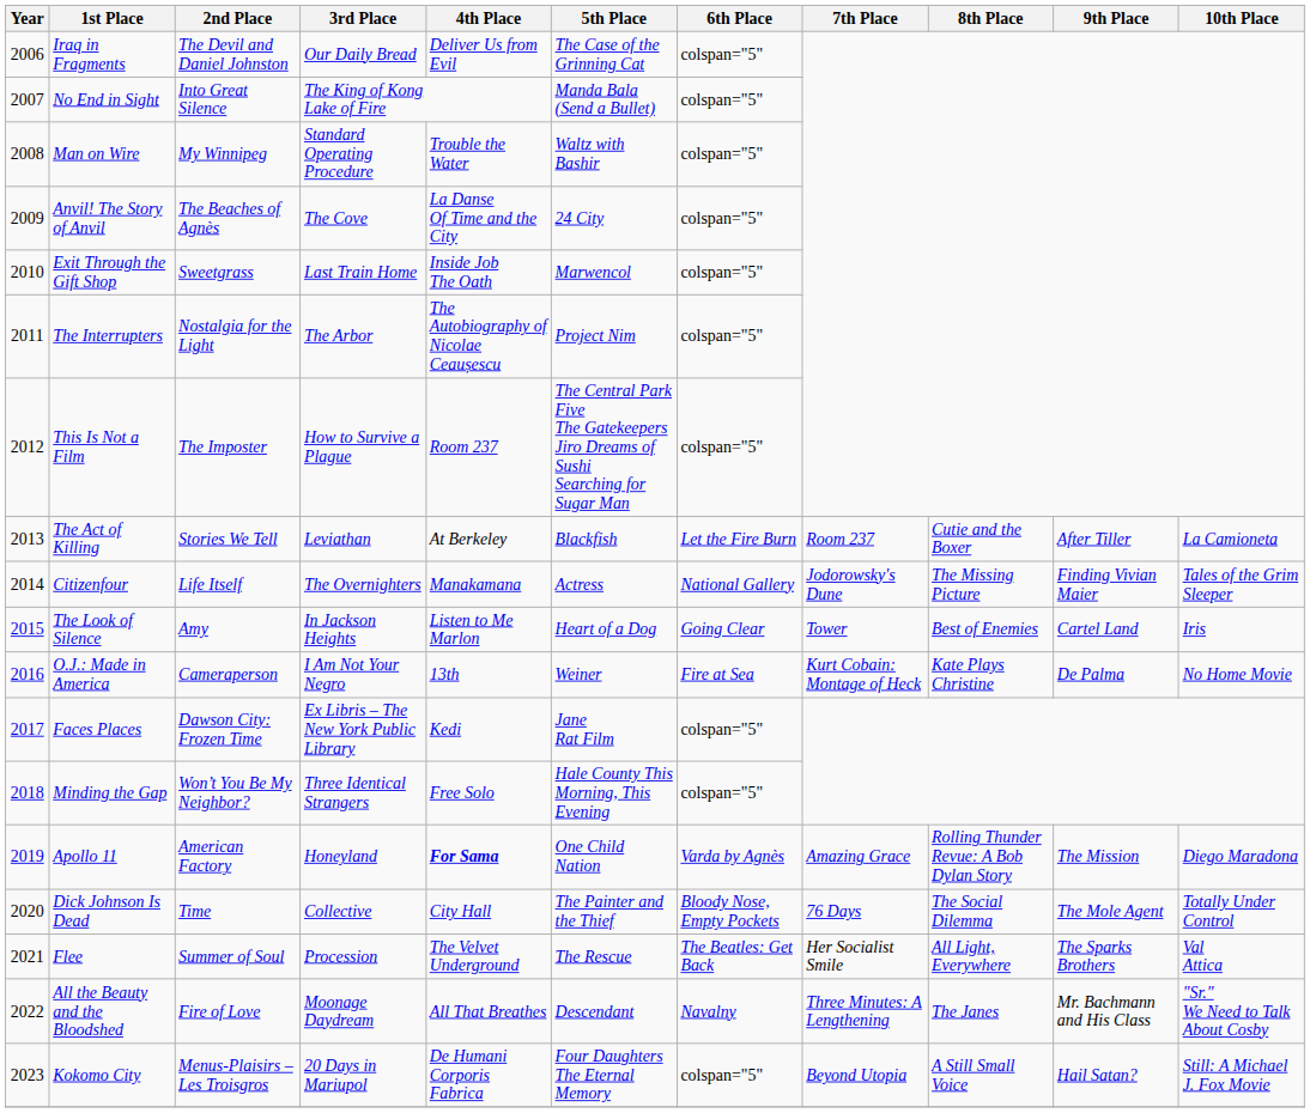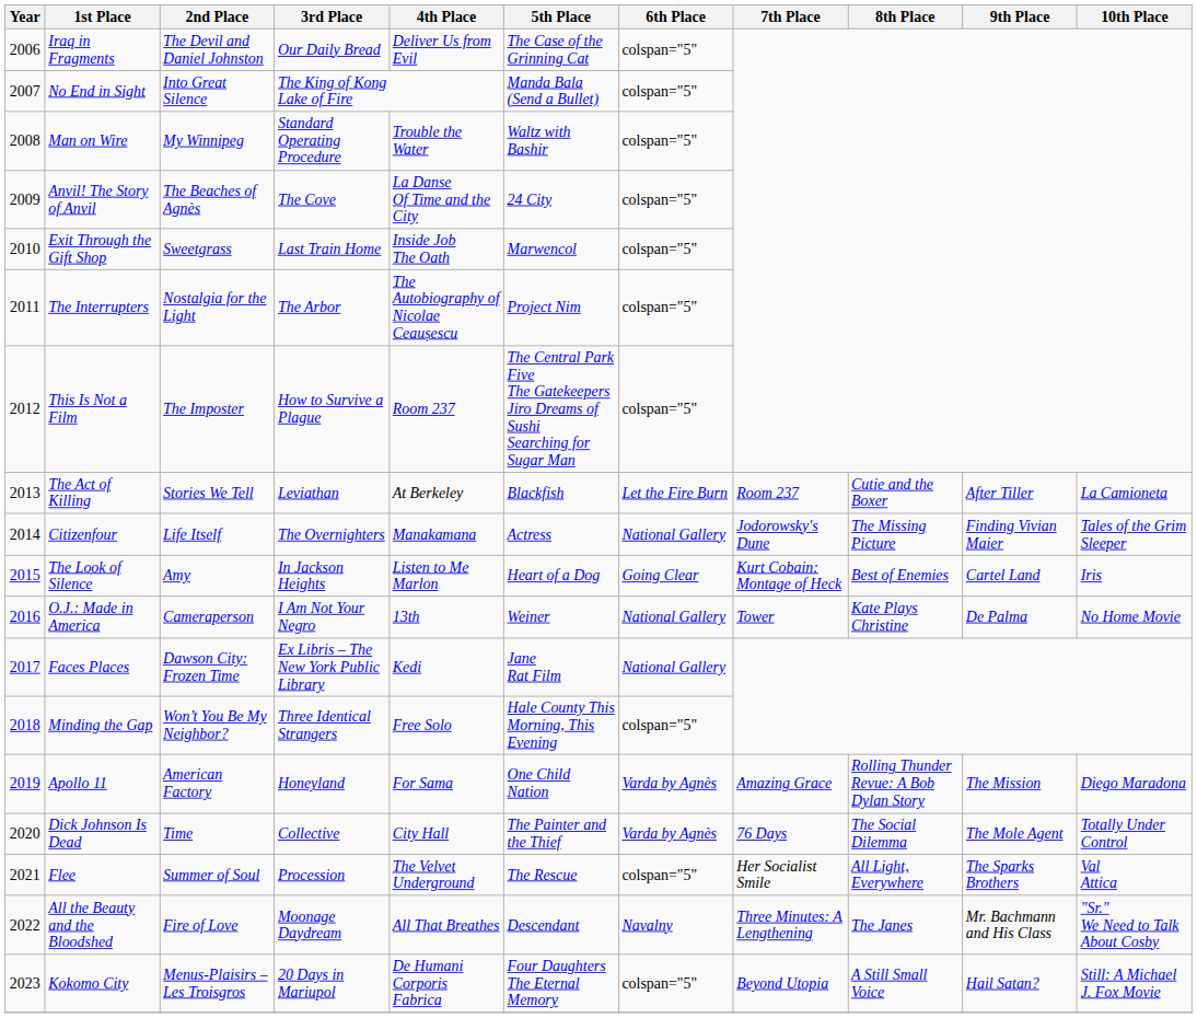The Look of Silence | 7th Place: Tower -> Kurt Cobain: Montage of Heck
O.J.: Made in America | 6th Place: Fire at Sea -> National Gallery
O.J.: Made in America | 7th Place: Kurt Cobain: Montage of Heck -> Tower
Faces Places | 6th Place: colspan="5" -> National Gallery
Apollo 11 | 4th Place: bold -> normal
Dick Johnson Is Dead | 6th Place: Bloody Nose, Empty Pockets -> Varda by Agnès
Flee | 6th Place: The Beatles: Get Back -> colspan="5"
